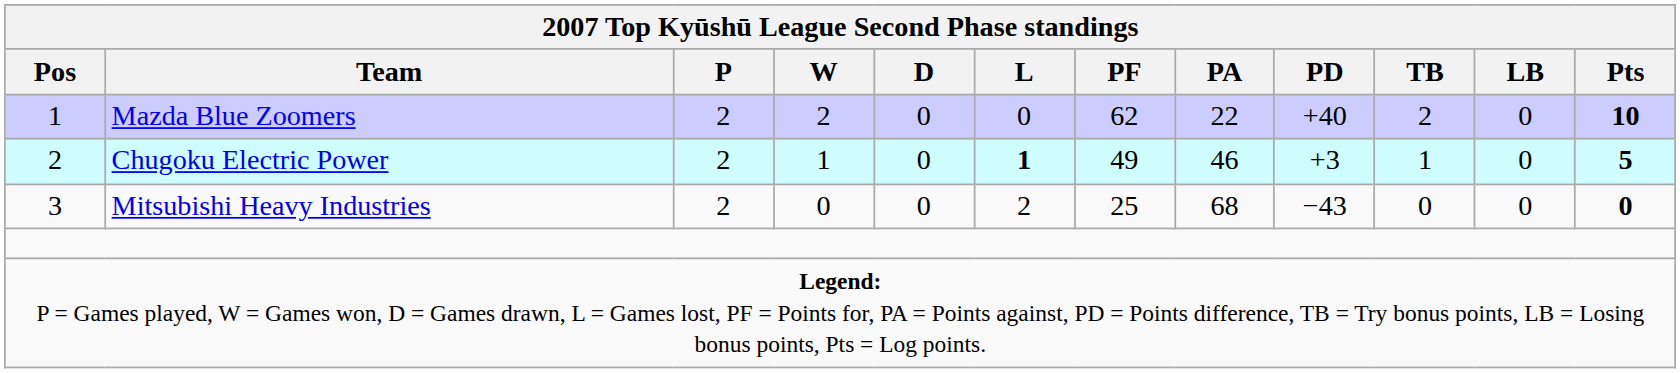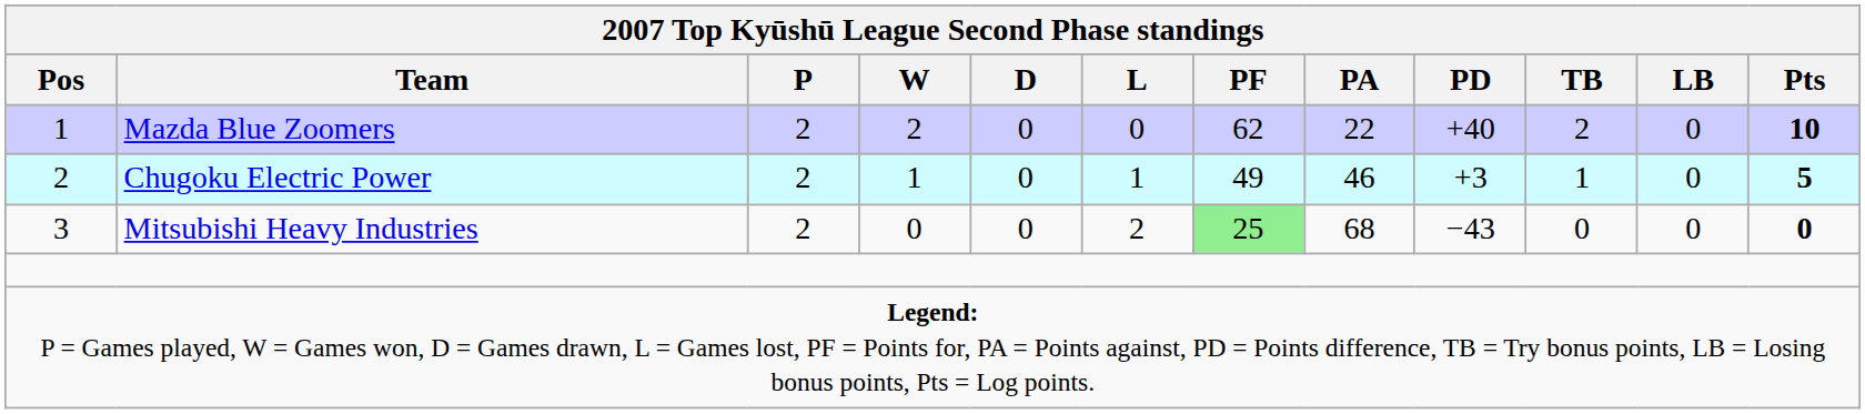Chugoku Electric Power | L: bold -> normal
Mitsubishi Heavy Industries | PF: no background -> lightgreen background
